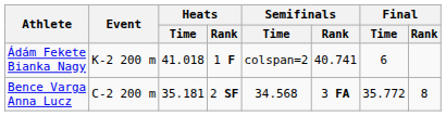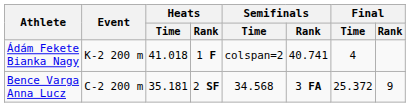Ádám Fekete Bianka Nagy | Final / Time: 6 -> 4
Bence Varga Anna Lucz | Final / Time: 35.772 -> 25.372
Bence Varga Anna Lucz | Final / Rank: 8 -> 9
